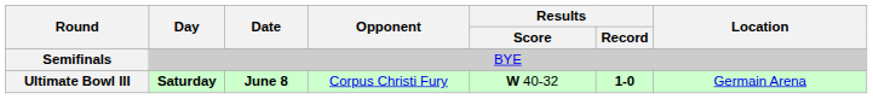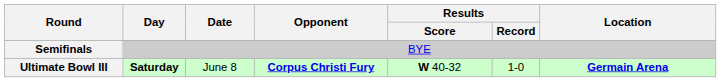Ultimate Bowl III | Date: bold -> normal
Ultimate Bowl III | Opponent: normal -> bold
Ultimate Bowl III | Results / Record: bold -> normal
Ultimate Bowl III | Location: normal -> bold
